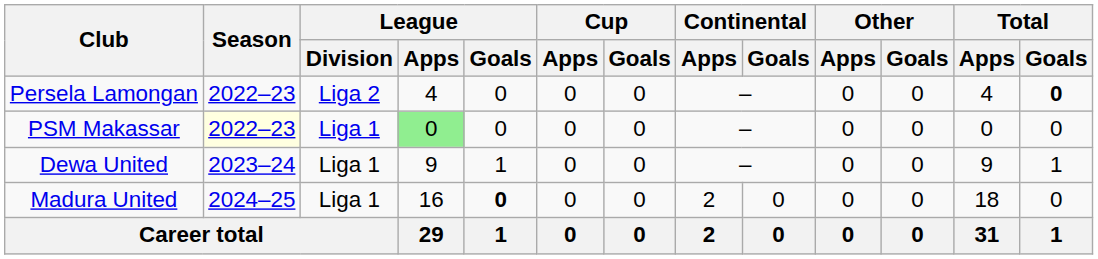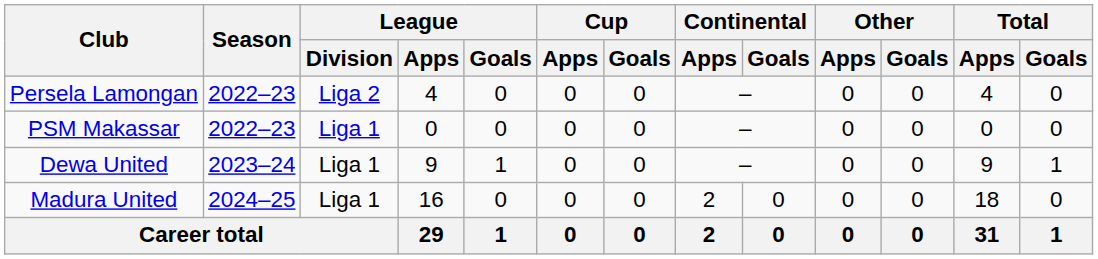Persela Lamongan | Total / Goals: bold -> normal
PSM Makassar | Season: lightyellow background -> no background
PSM Makassar | League / Apps: lightgreen background -> no background
Madura United | League / Goals: bold -> normal
